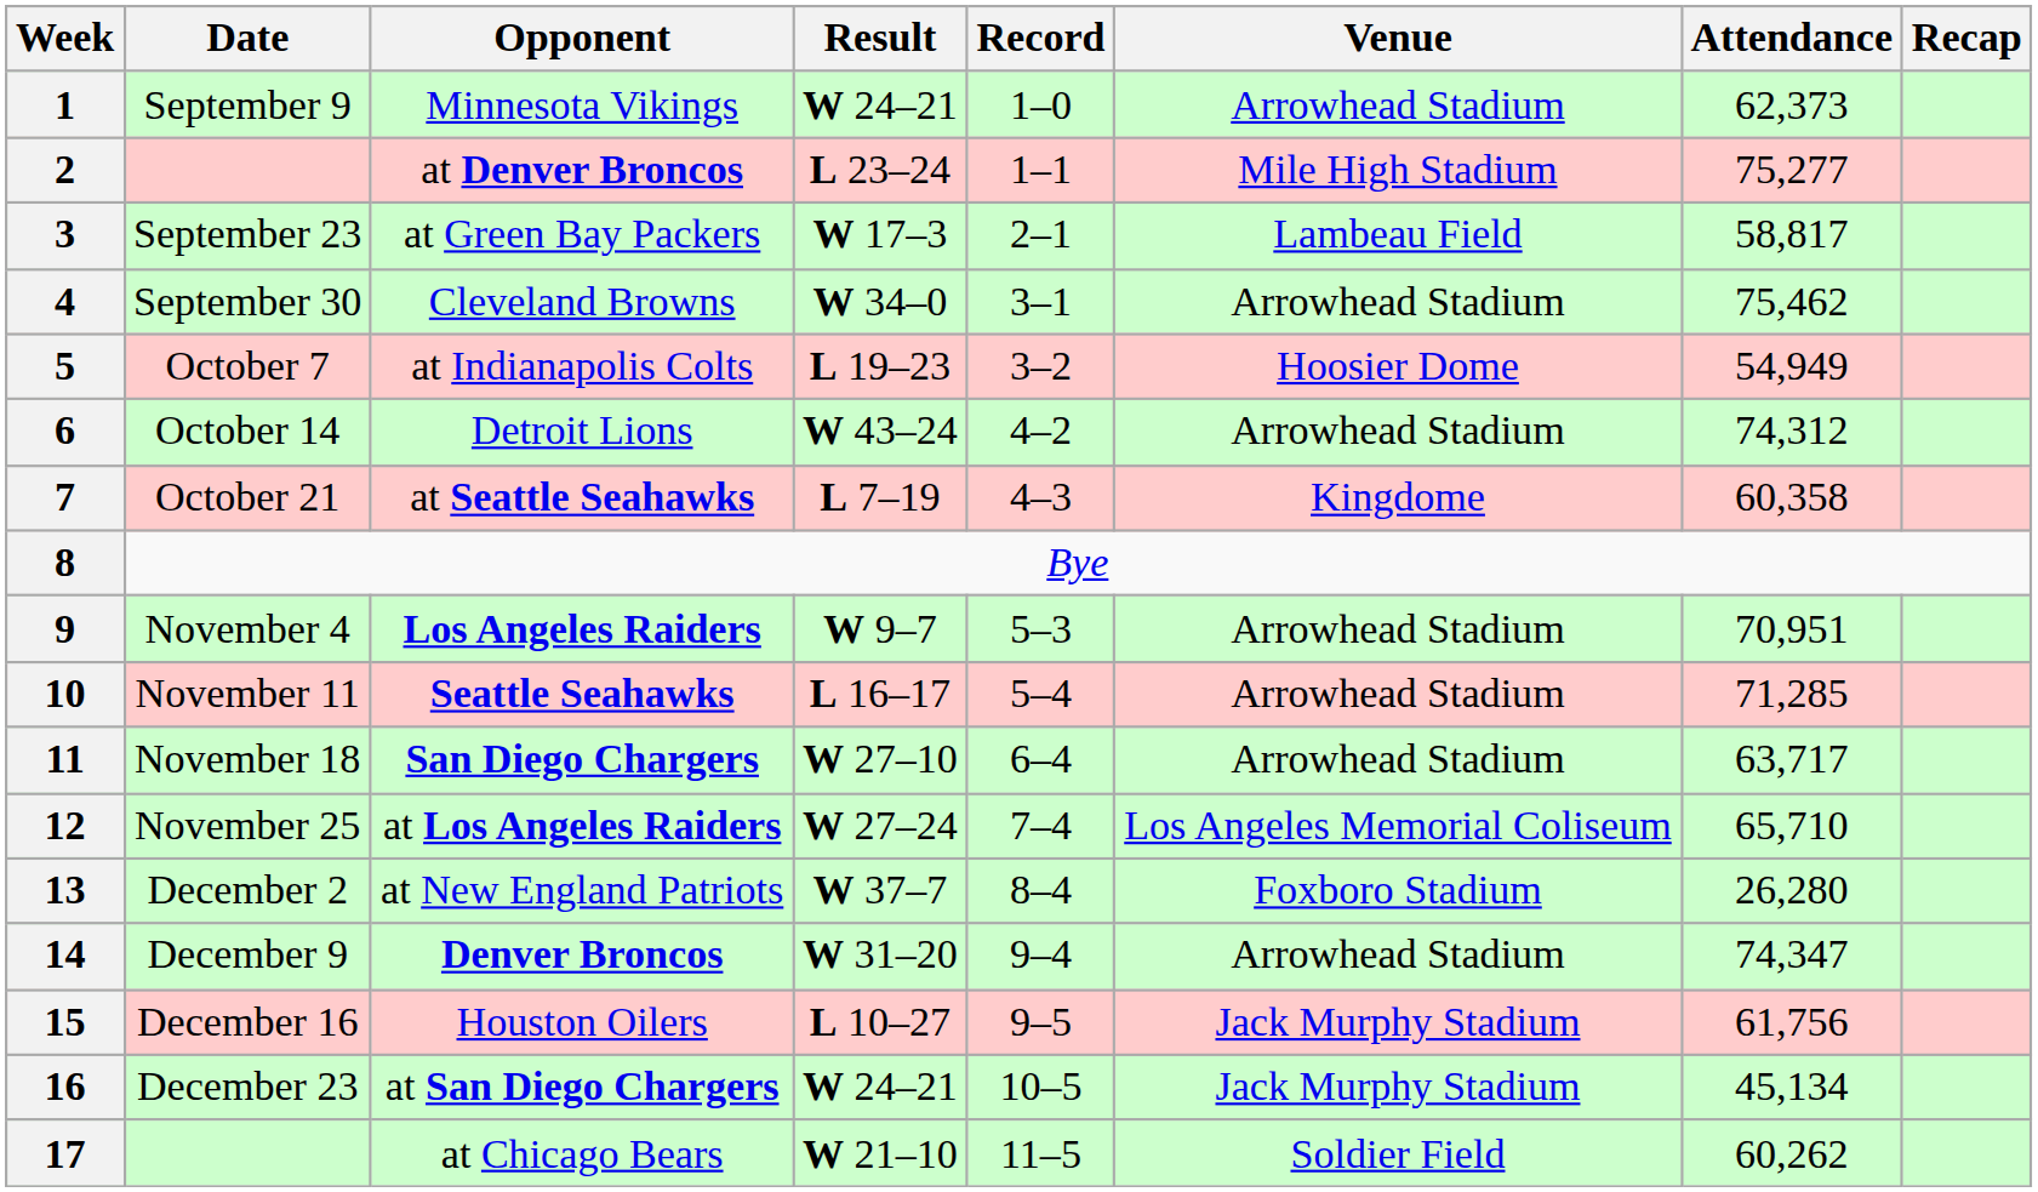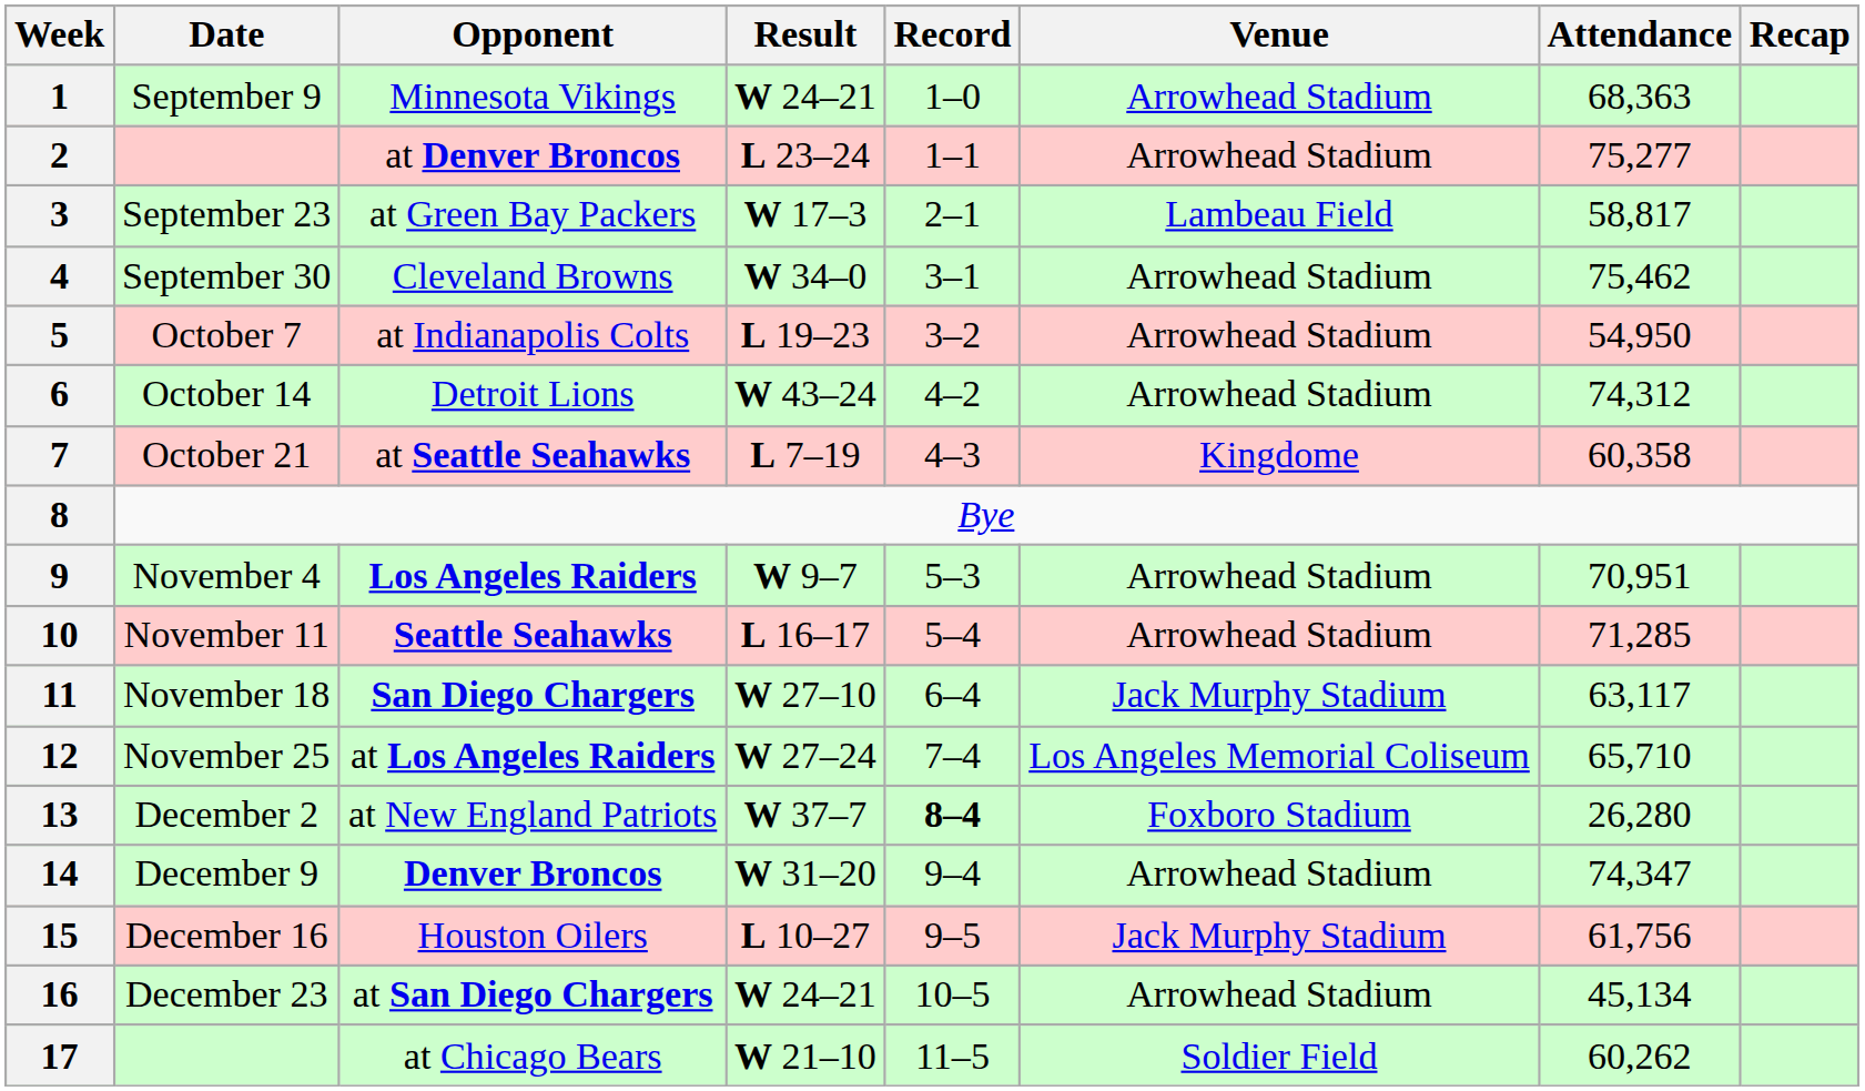1 | Attendance: 62,373 -> 68,363
2 | Venue: Mile High Stadium -> Arrowhead Stadium
5 | Venue: Hoosier Dome -> Arrowhead Stadium
5 | Attendance: 54,949 -> 54,950
11 | Venue: Arrowhead Stadium -> Jack Murphy Stadium
11 | Attendance: 63,717 -> 63,117
13 | Record: normal -> bold
16 | Venue: Jack Murphy Stadium -> Arrowhead Stadium
